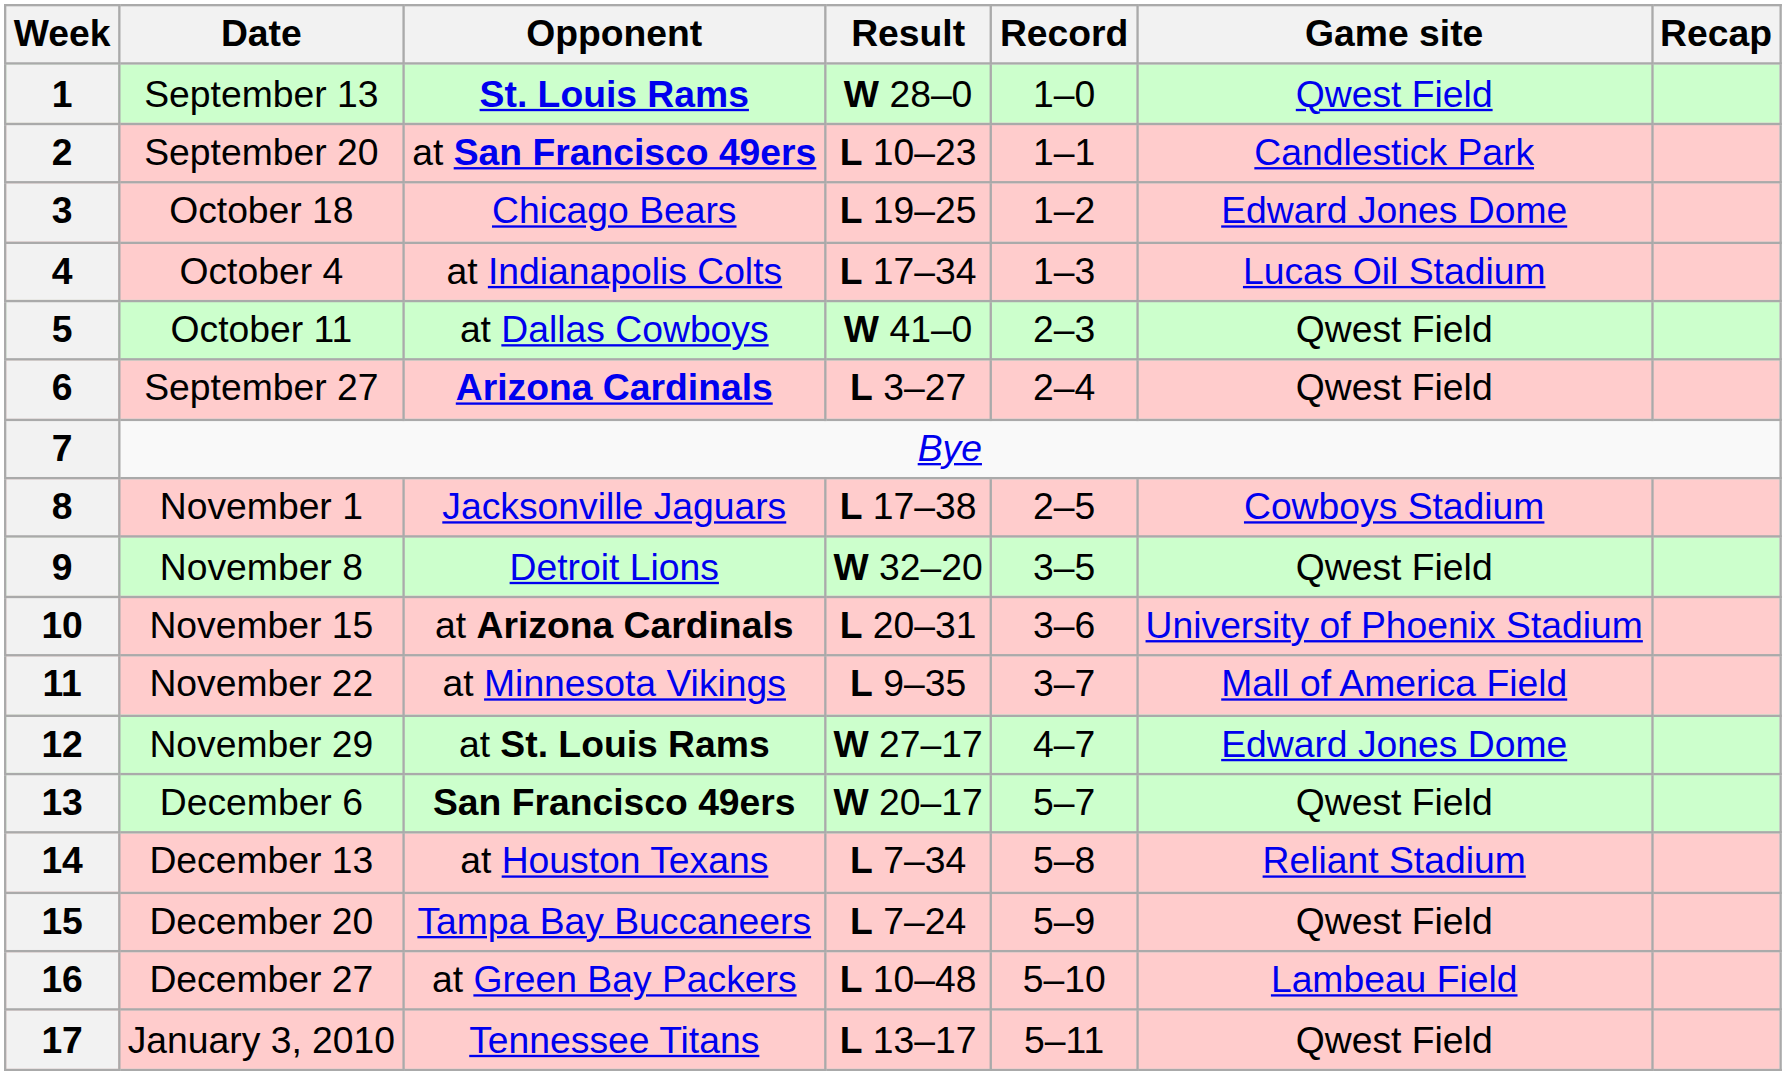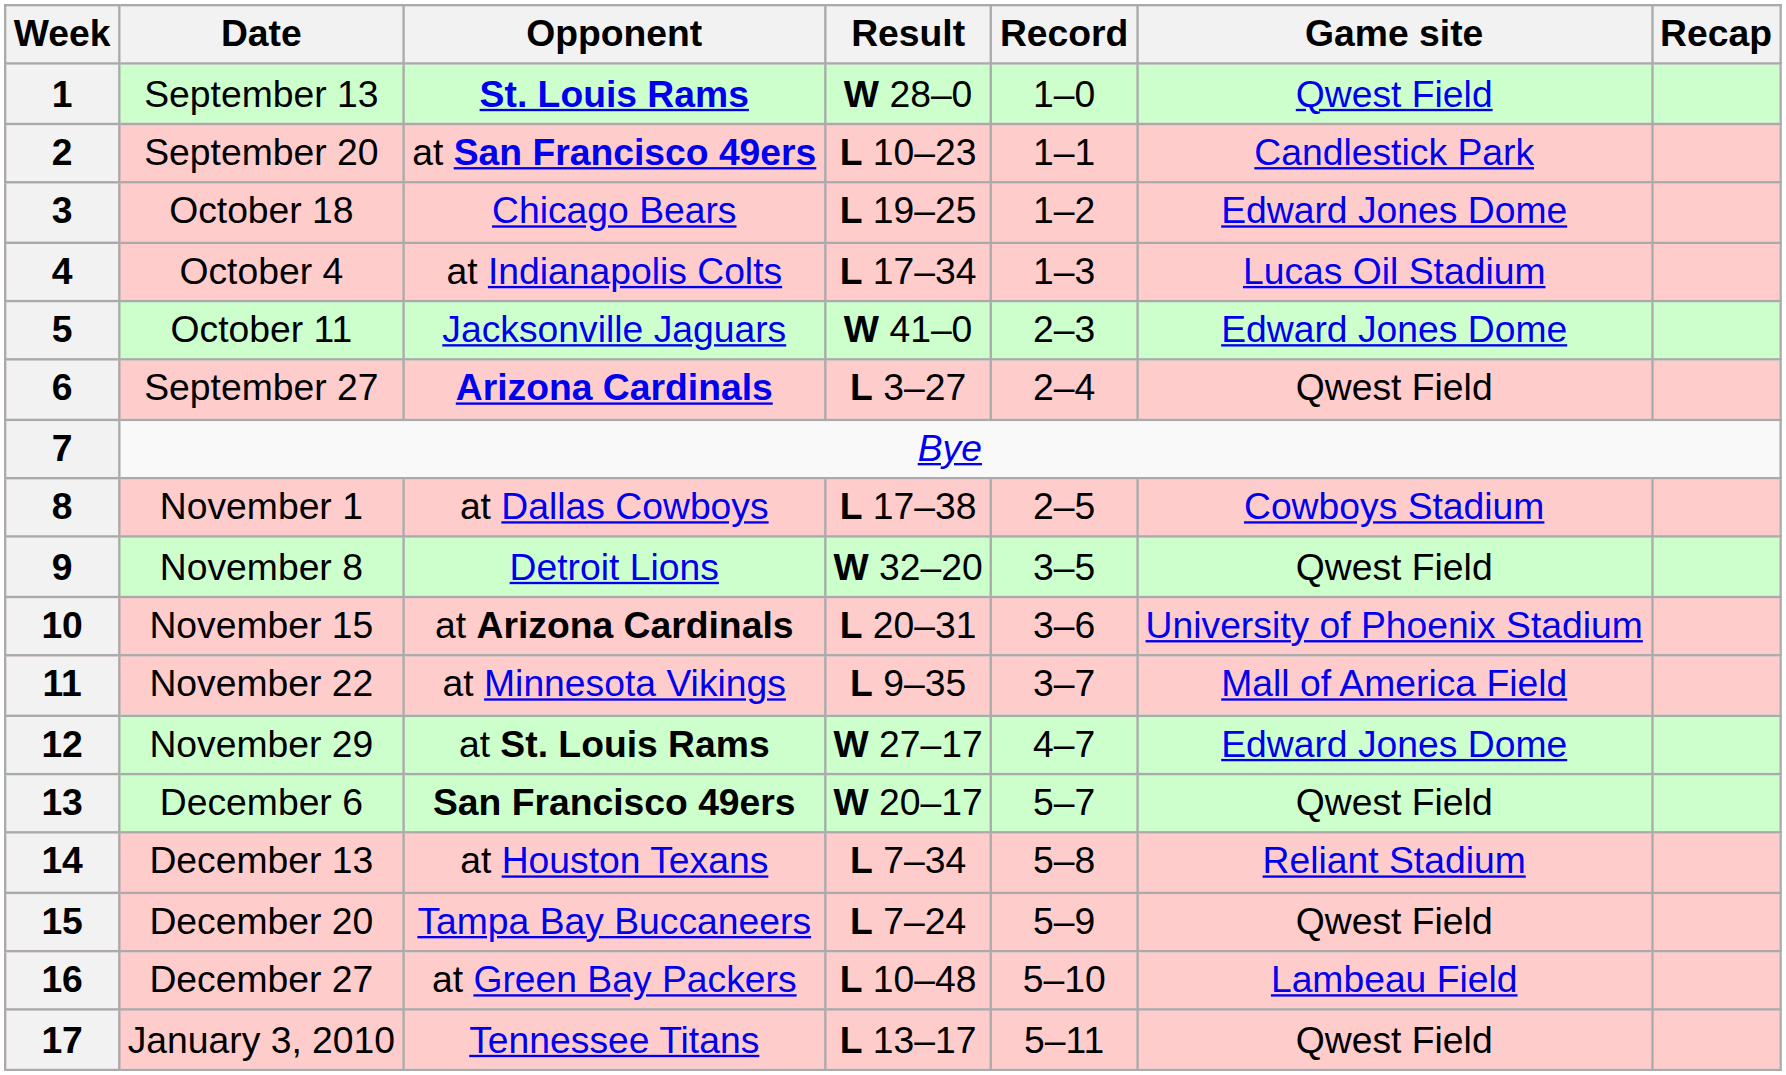5 | Opponent: at Dallas Cowboys -> Jacksonville Jaguars
5 | Game site: Qwest Field -> Edward Jones Dome
8 | Opponent: Jacksonville Jaguars -> at Dallas Cowboys
